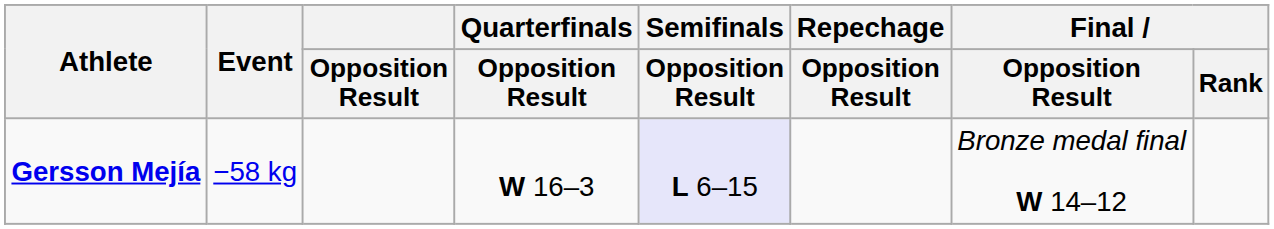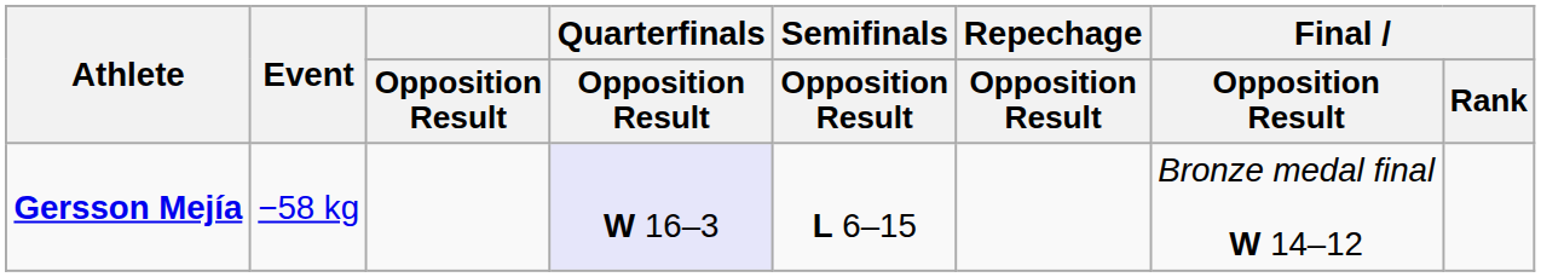Gersson Mejía | Quarterfinals / Opposition Result: no background -> lavender background
Gersson Mejía | Semifinals / Opposition Result: lavender background -> no background
